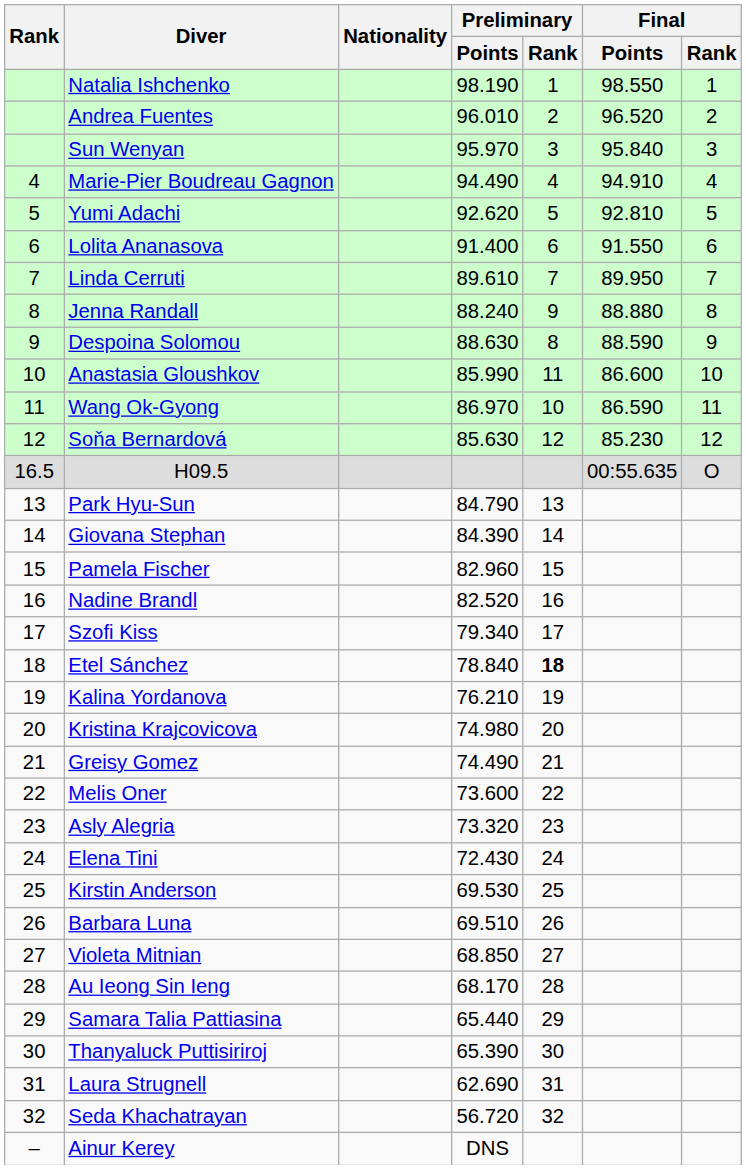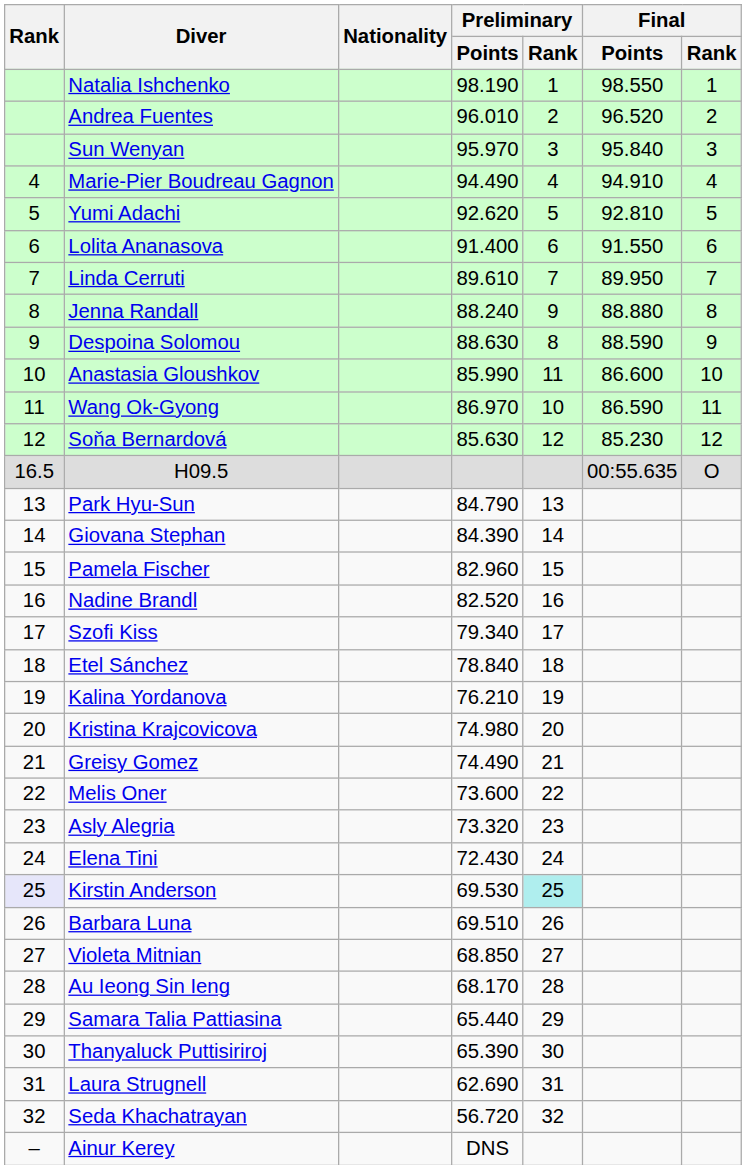Etel Sánchez | Preliminary / Rank: bold -> normal
Kirstin Anderson | Rank: no background -> lavender background
Kirstin Anderson | Preliminary / Rank: no background -> paleturquoise background
